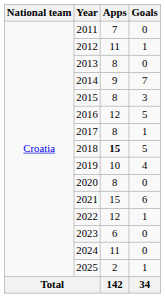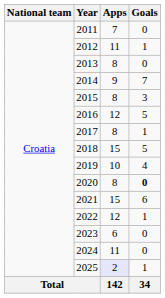2018 | Apps: bold -> normal
2020 | Goals: normal -> bold
2025 | Apps: no background -> lavender background
